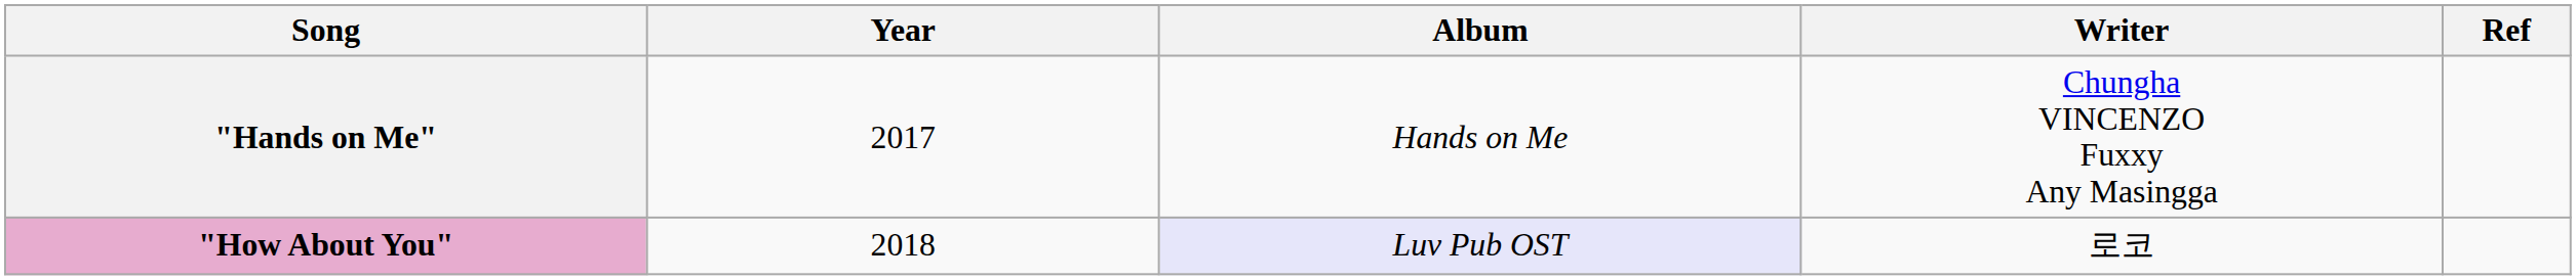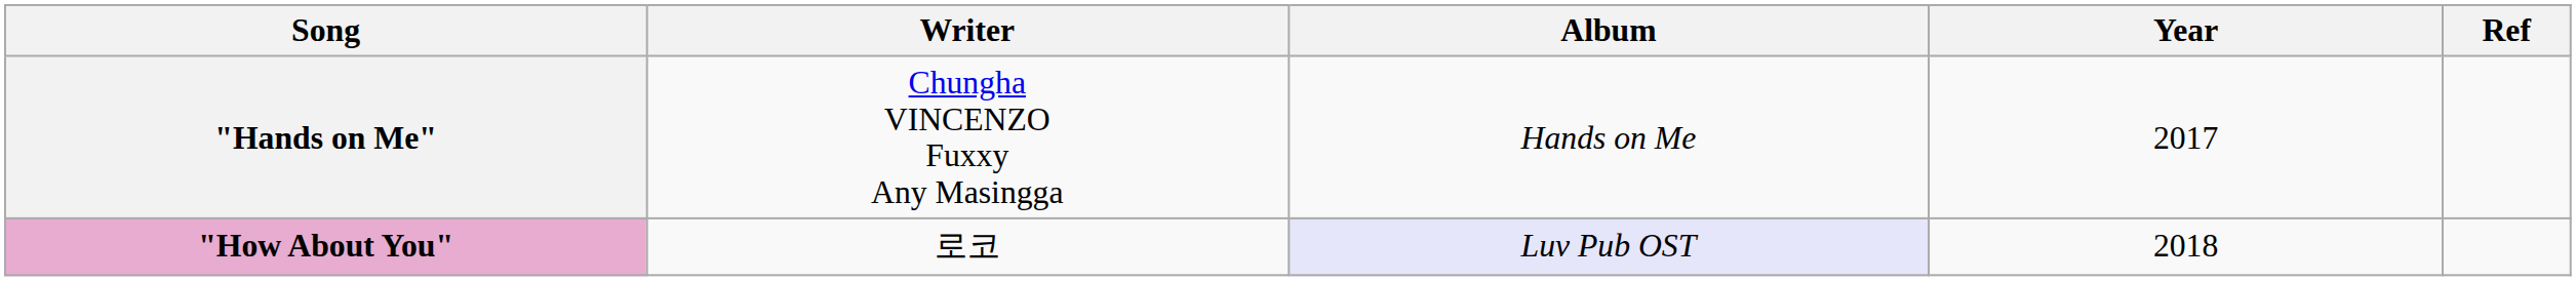columns swapped: Writer <-> Year
